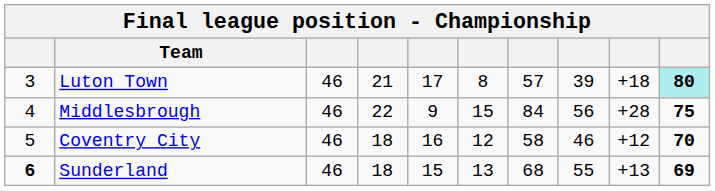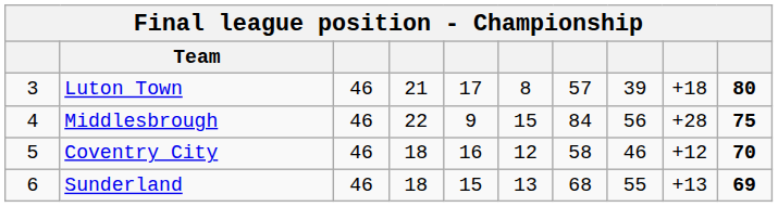Luton Town | column 10: paleturquoise background -> no background
Sunderland | column 1: bold -> normal
